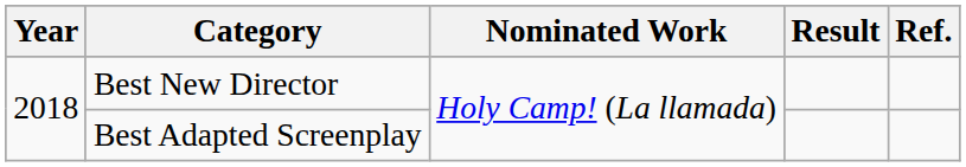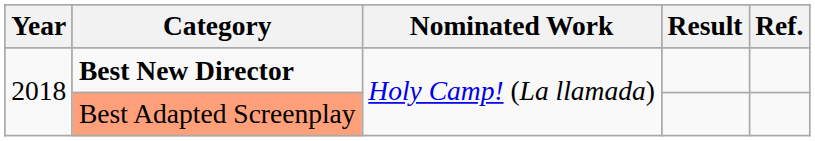Best New Director | Category: normal -> bold
Best Adapted Screenplay | Category: no background -> lightsalmon background
